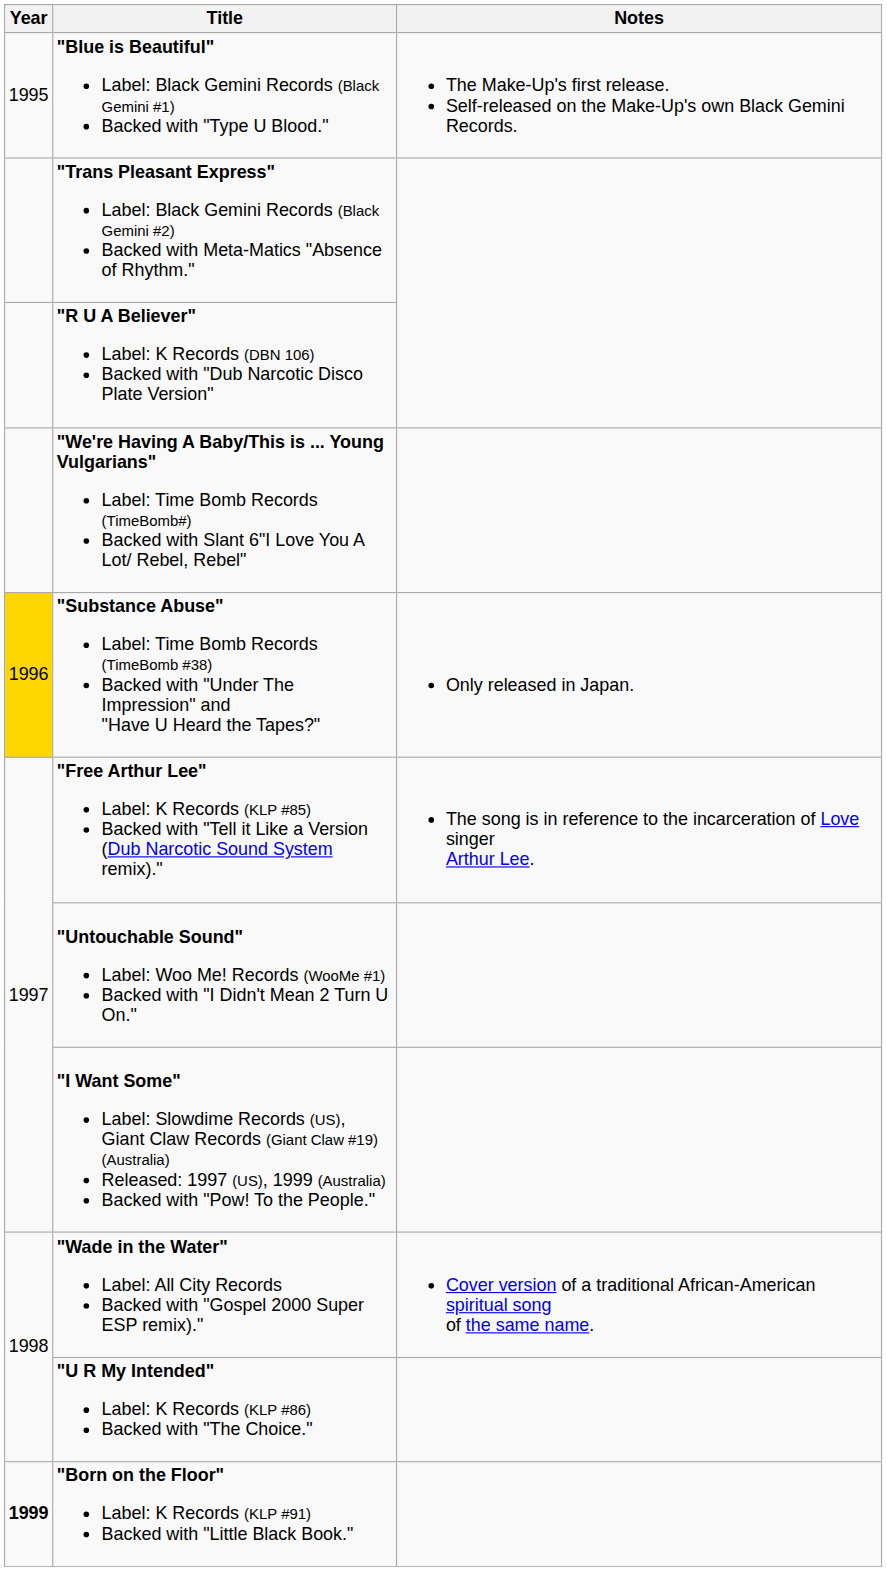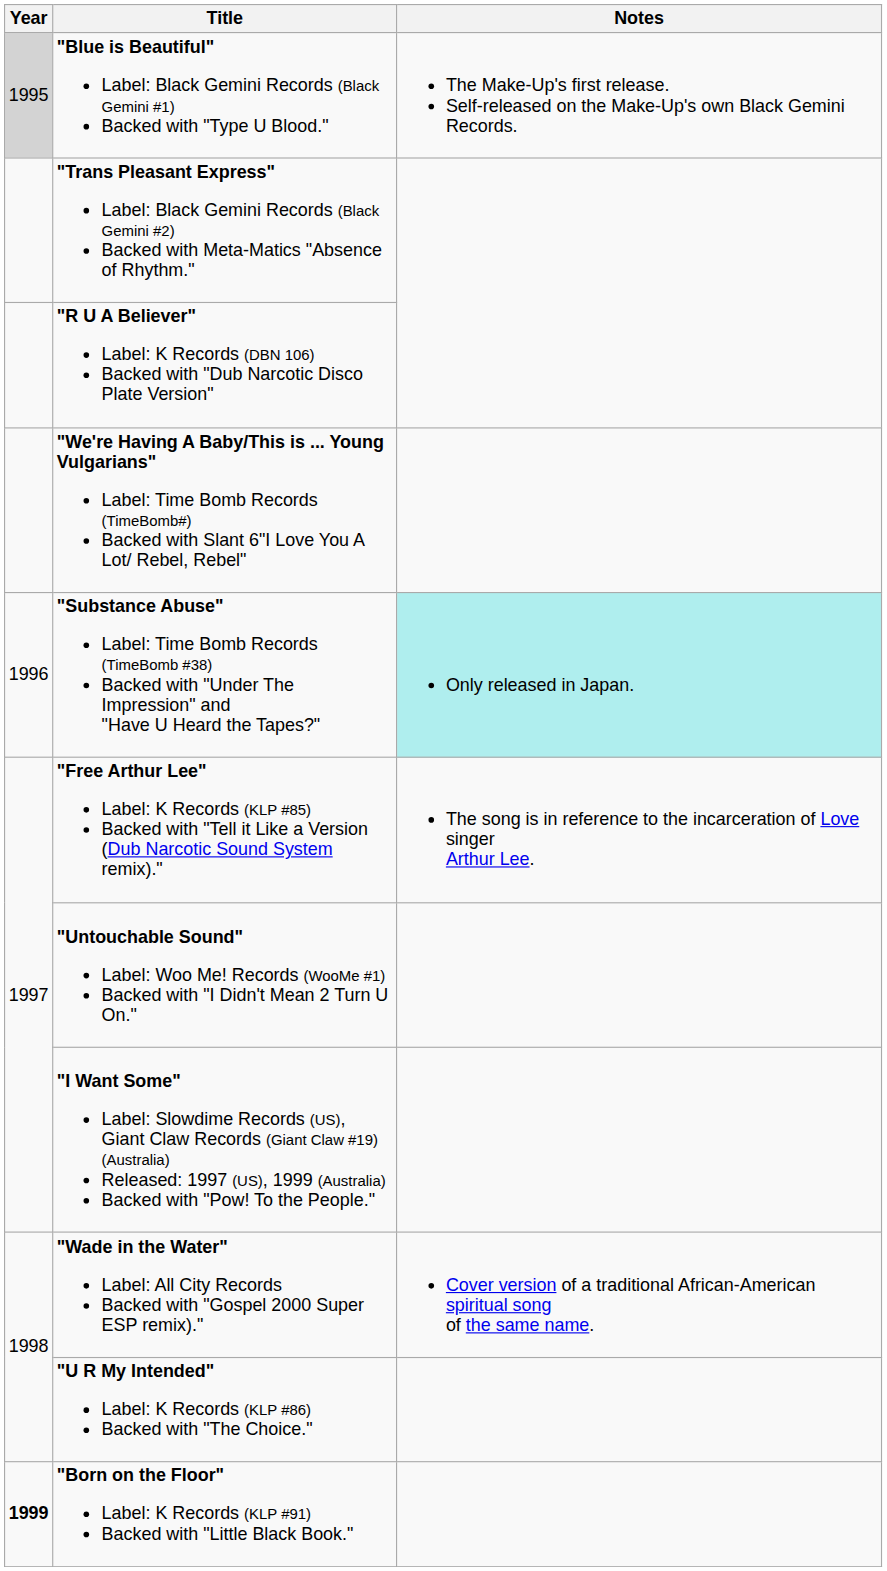row 2 | Year: no background -> lightgrey background
row 6 | Year: gold background -> no background
row 6 | Notes: no background -> paleturquoise background
